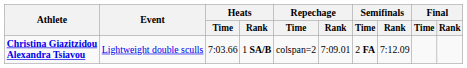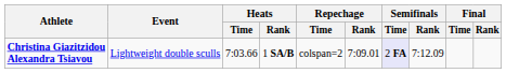Christina Giazitzidou Alexandra Tsiavou | Semifinals / Time: no background -> lavender background
